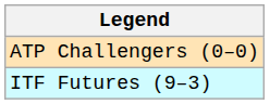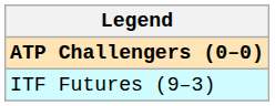row 2 | column 1: normal -> bold
